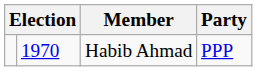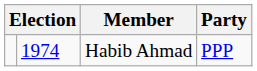Habib Ahmad | column 2: 1970 -> 1974
